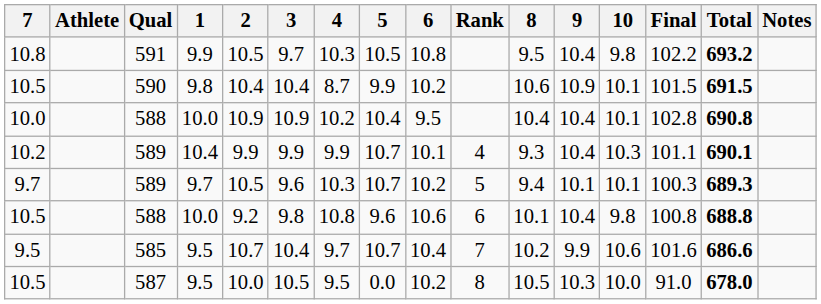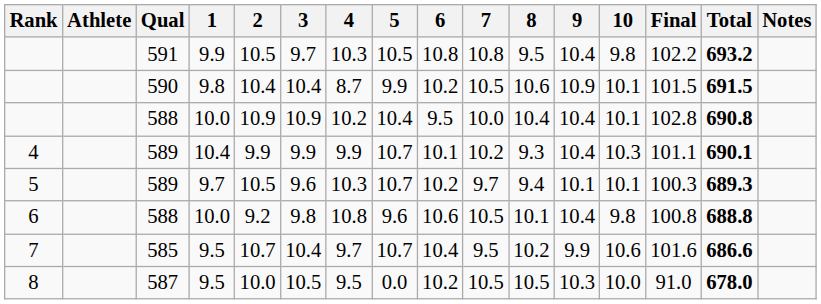columns swapped: Rank <-> 7
